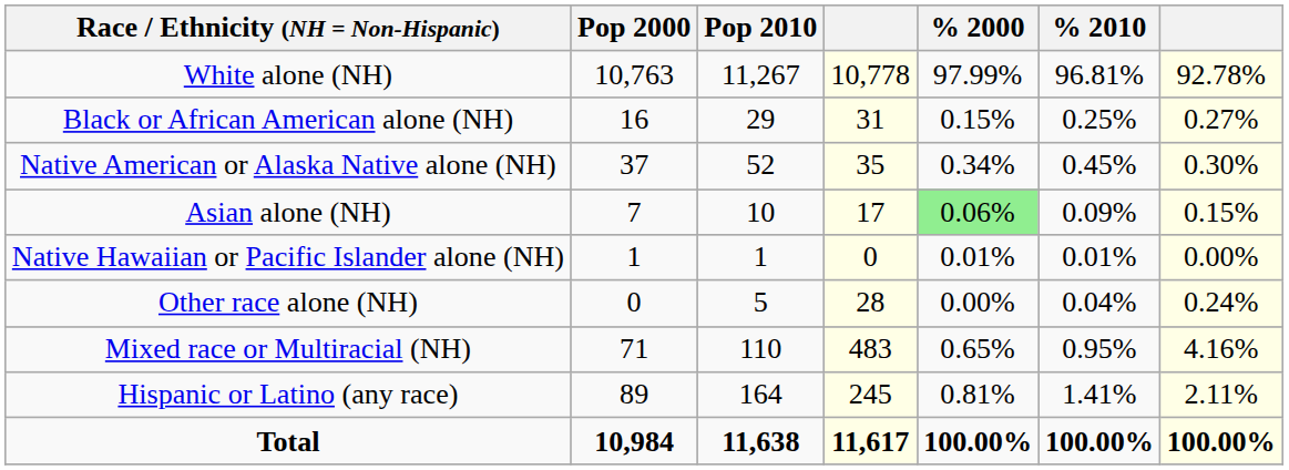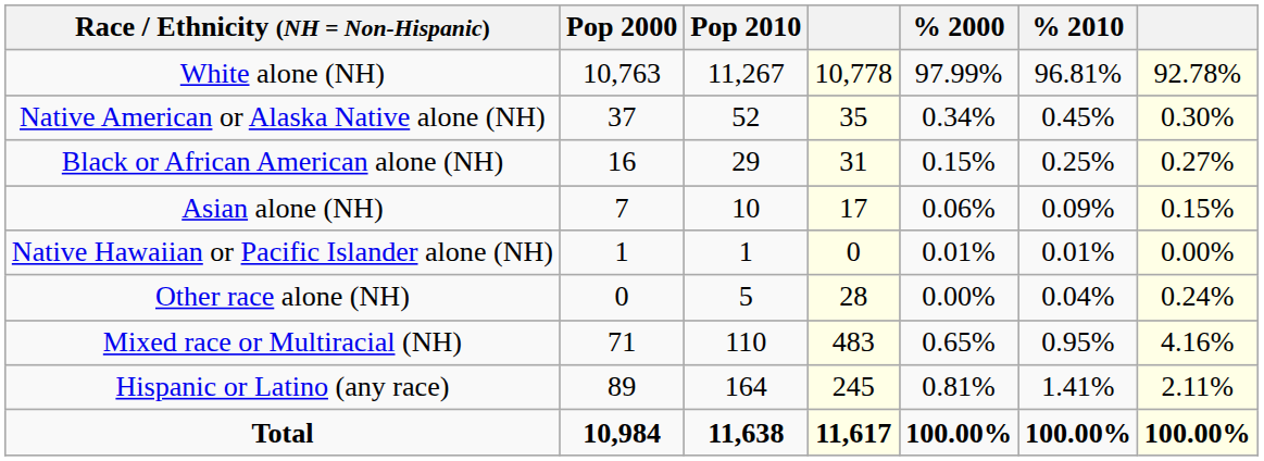rows swapped: Black or African American alone (NH) <-> Native American or Alaska Native alone (NH)
Asian alone (NH) | % 2000: lightgreen background -> no background
